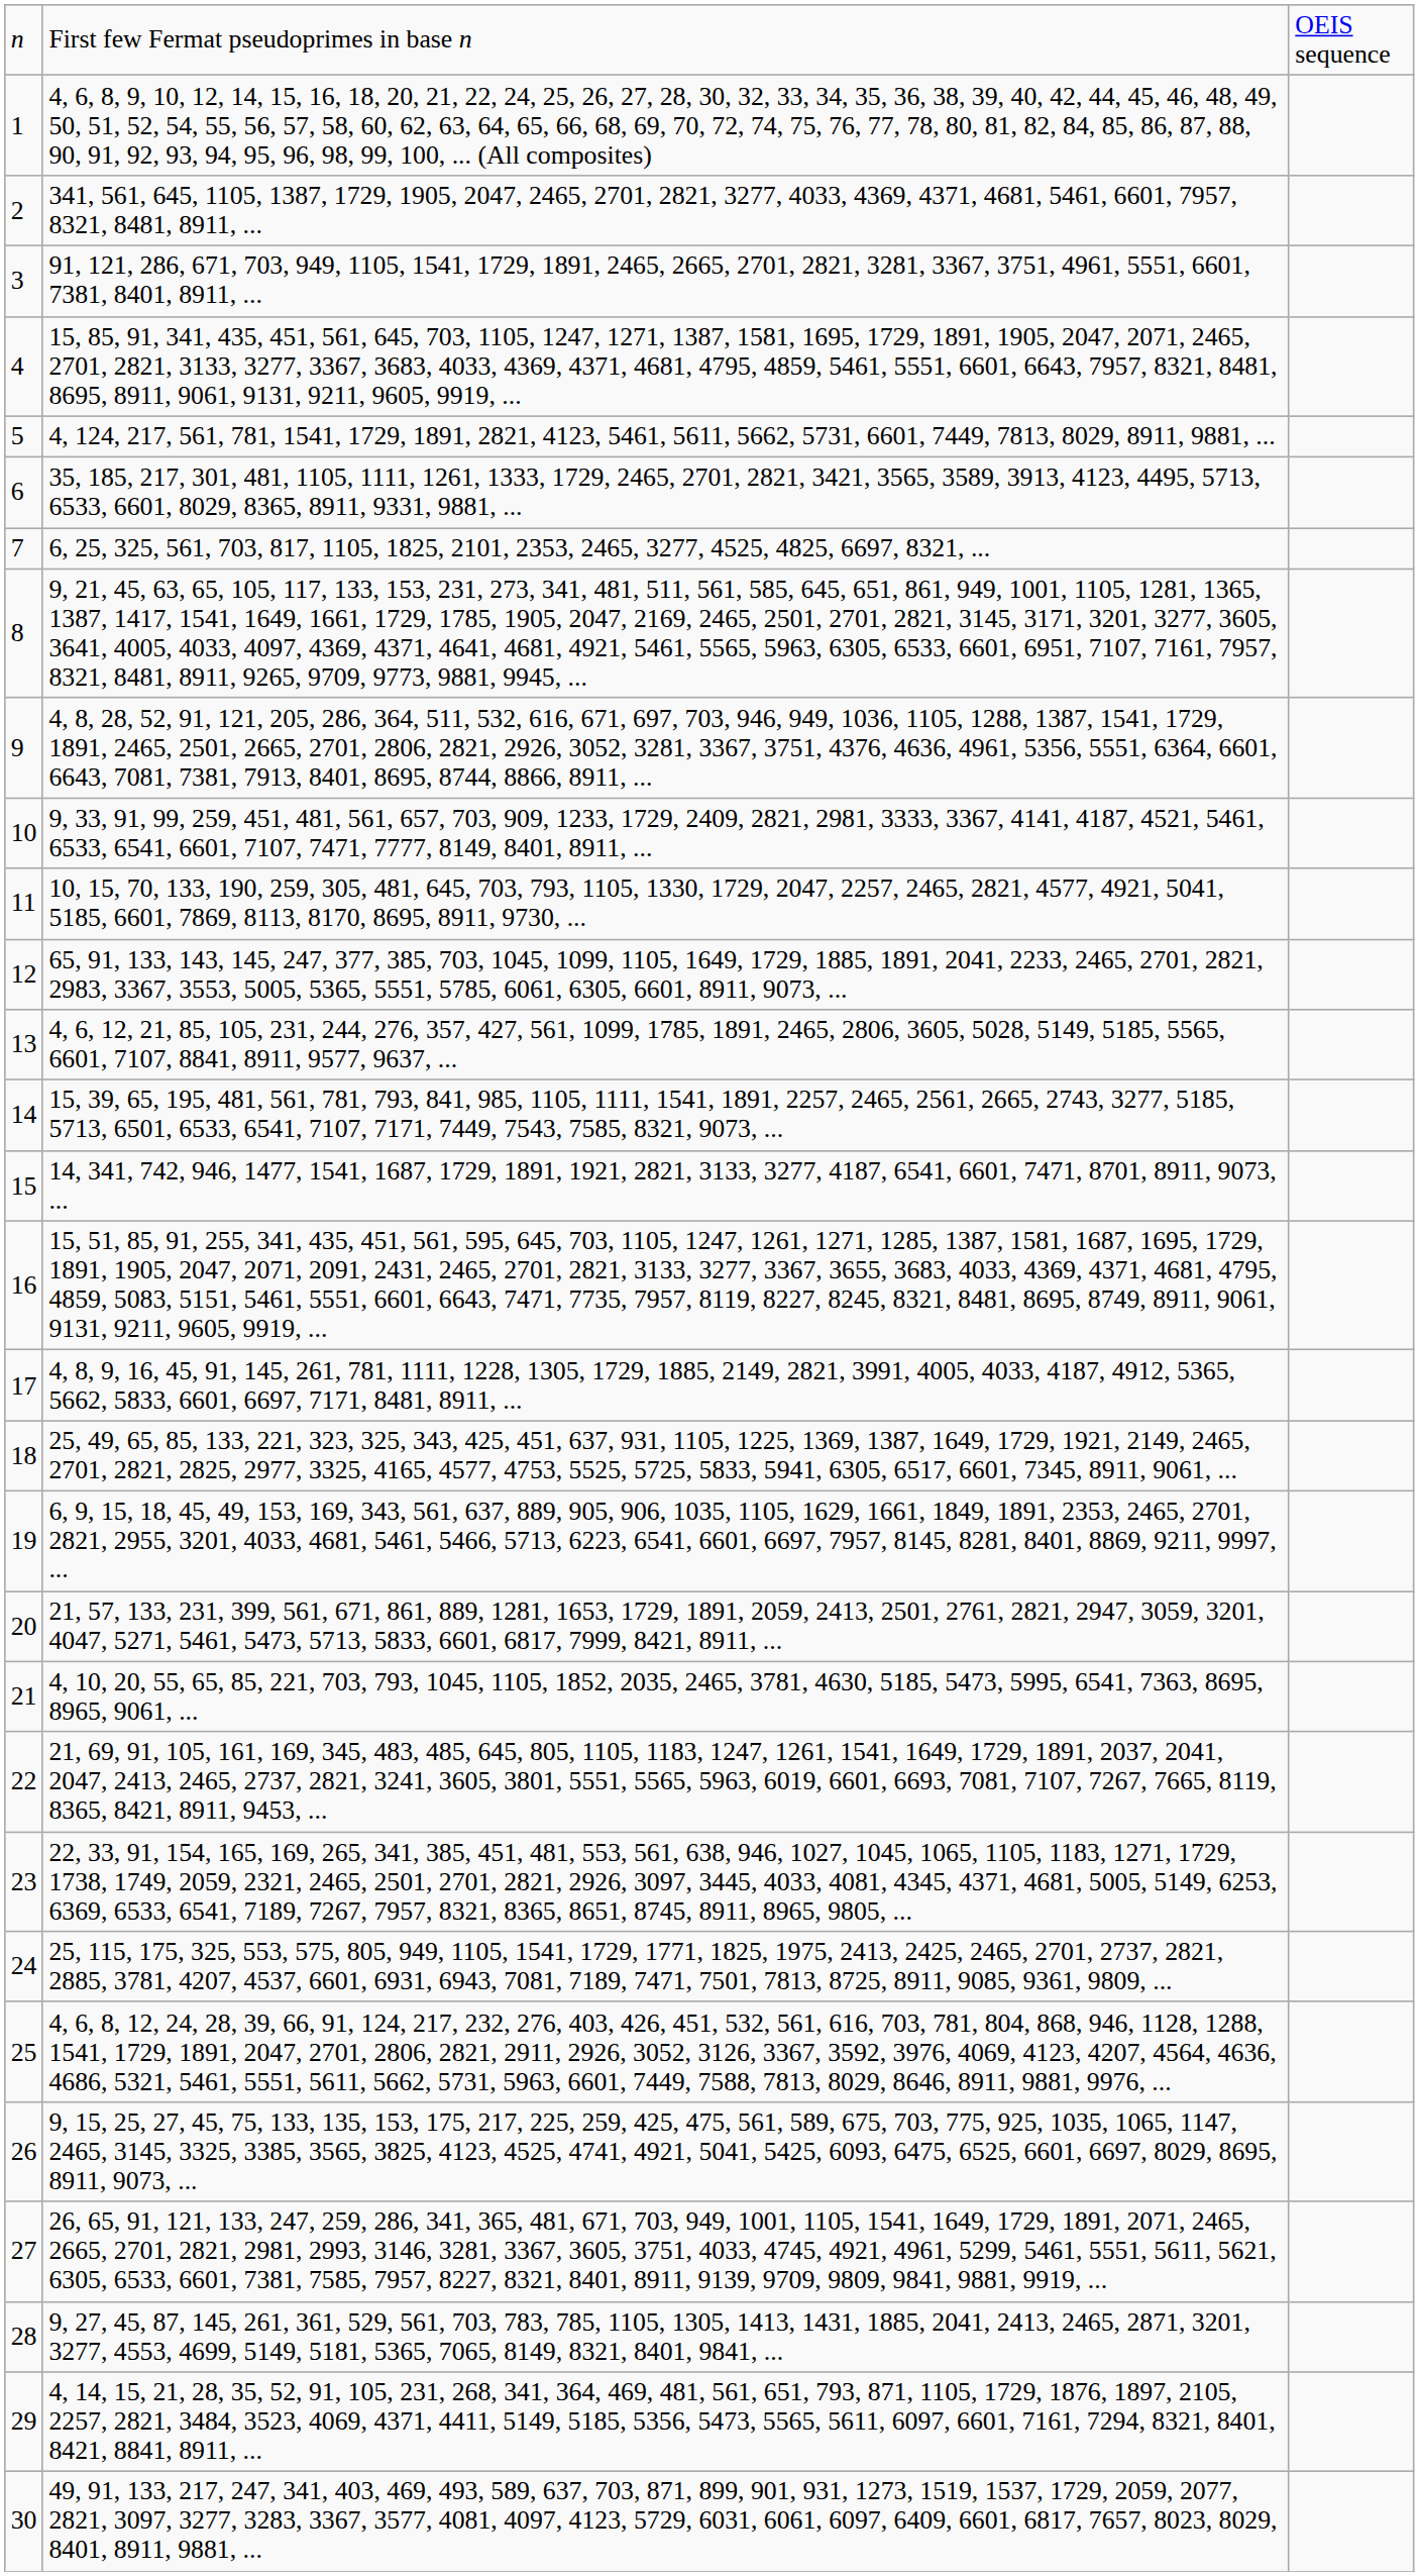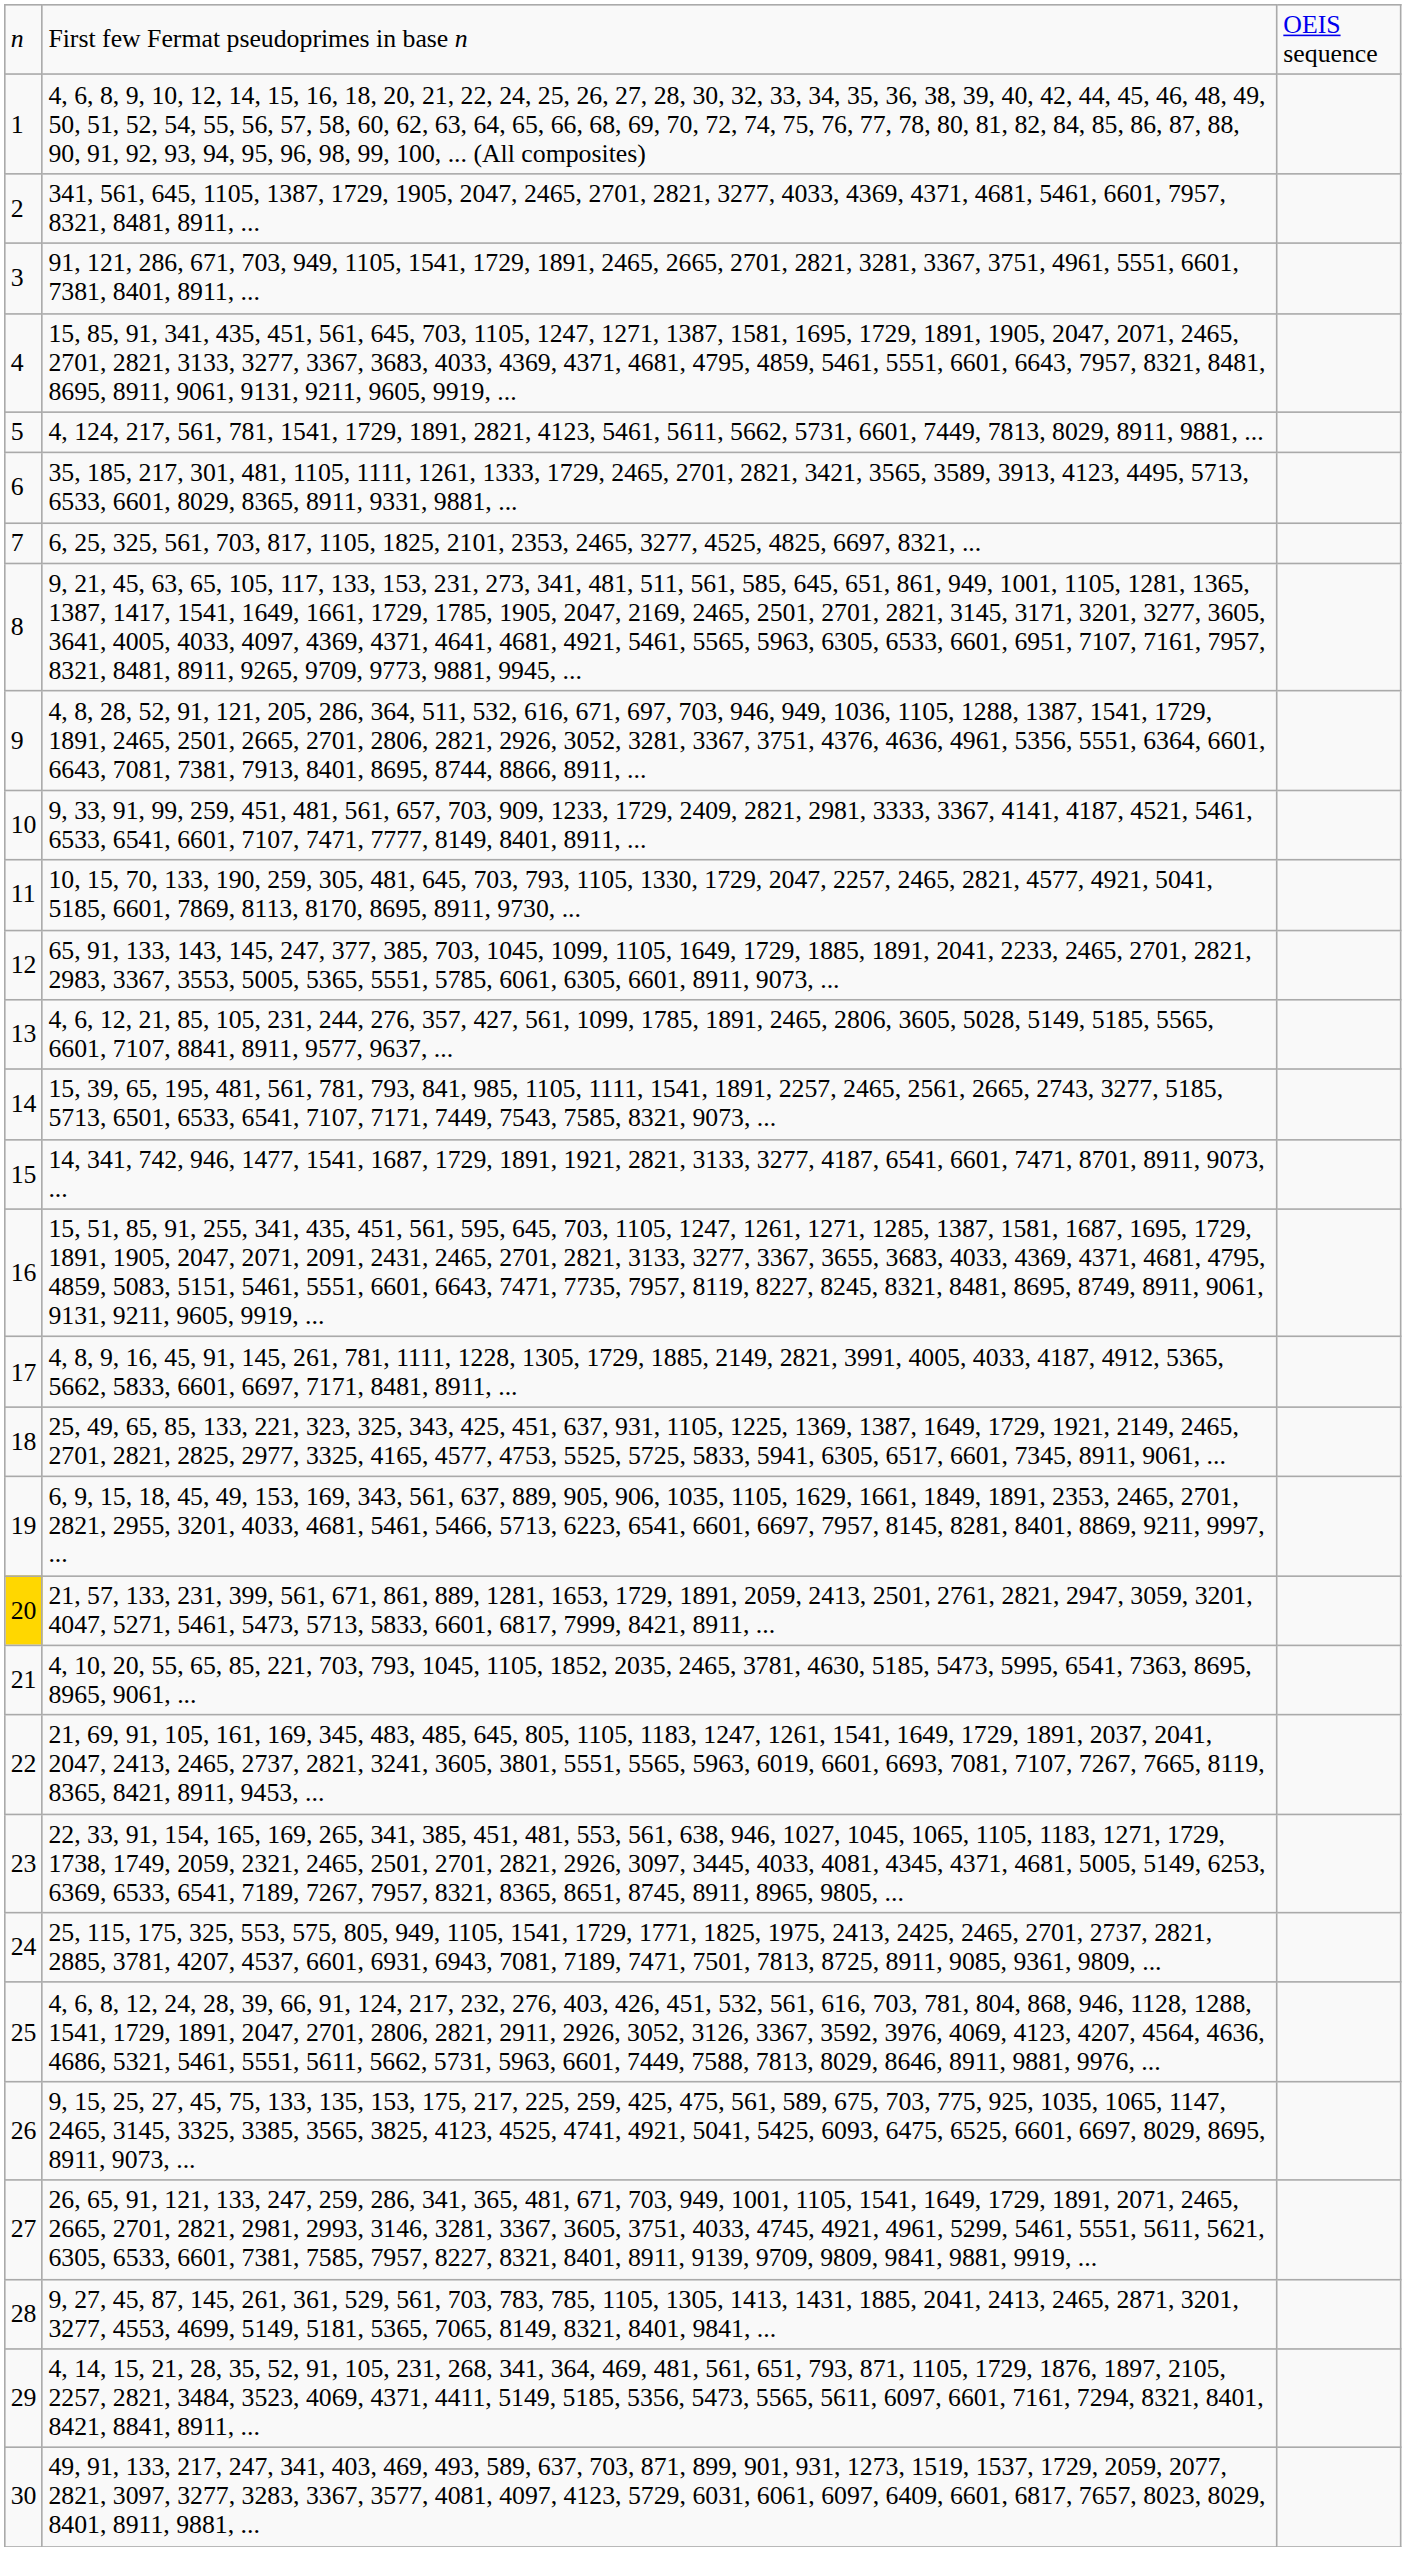20 | column 1: no background -> gold background
